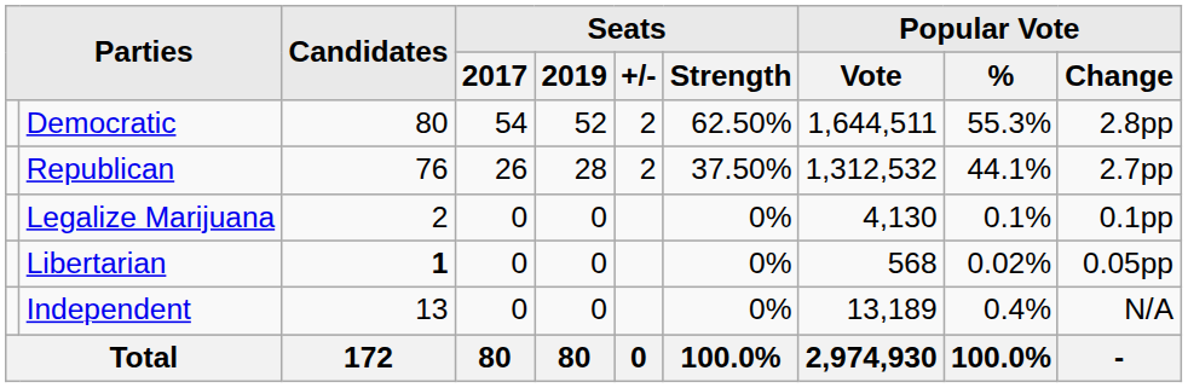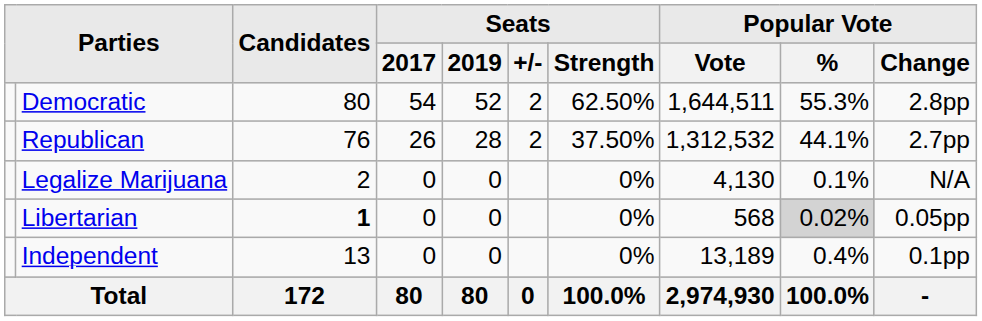Legalize Marijuana | Popular Vote / Change: 0.1pp -> N/A
Libertarian | Popular Vote / %: no background -> lightgrey background
Independent | Popular Vote / Change: N/A -> 0.1pp
